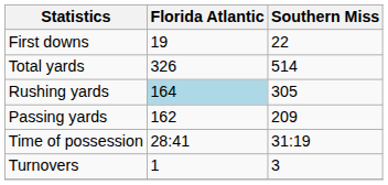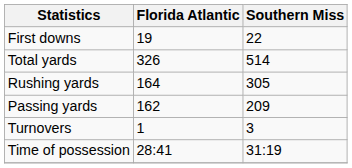Rushing yards | Florida Atlantic: lightblue background -> no background
rows swapped: Turnovers <-> Time of possession
